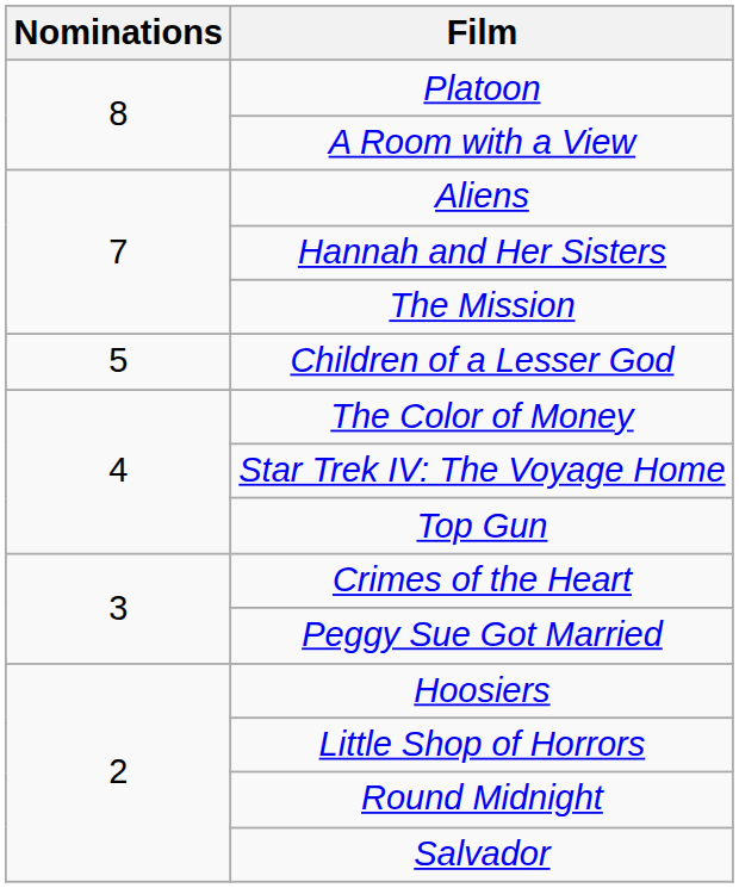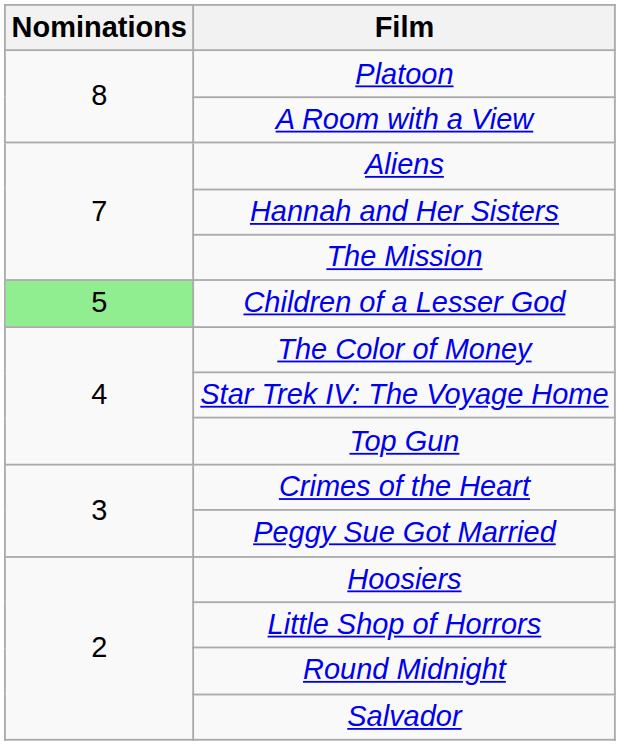Children of a Lesser God | Nominations: no background -> lightgreen background
